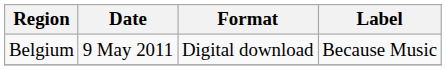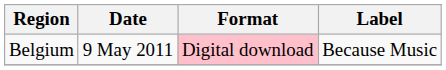Belgium | Format: no background -> pink background
